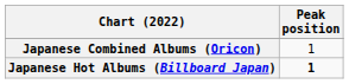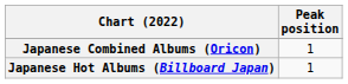Japanese Hot Albums (Billboard Japan) | Peak position: bold -> normal
